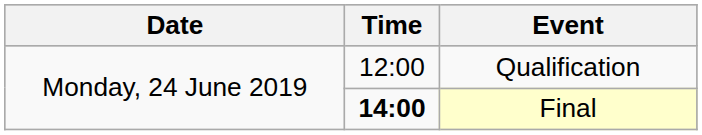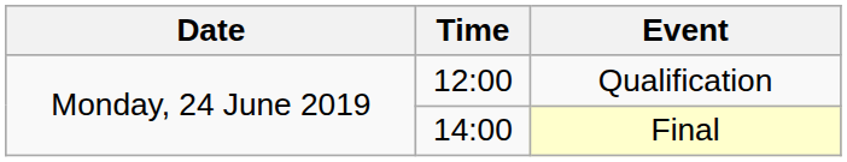Final | Time: bold -> normal
